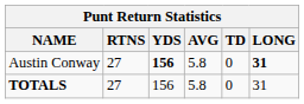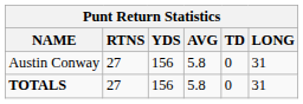Austin Conway | YDS: bold -> normal
Austin Conway | LONG: bold -> normal
